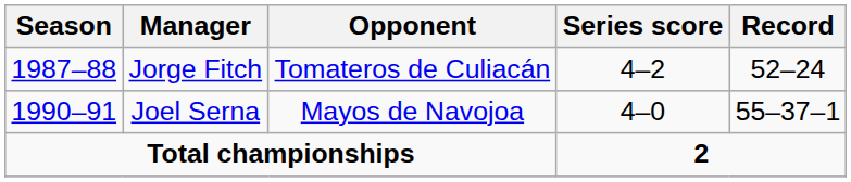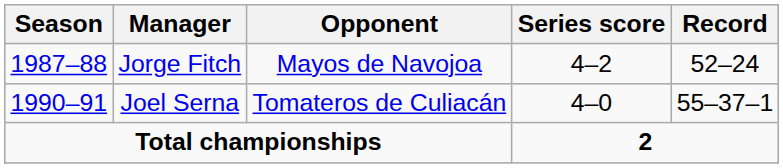Jorge Fitch | Opponent: Tomateros de Culiacán -> Mayos de Navojoa
Joel Serna | Opponent: Mayos de Navojoa -> Tomateros de Culiacán
